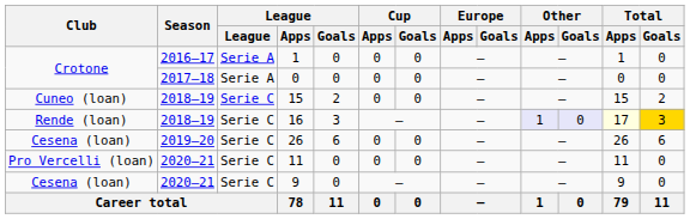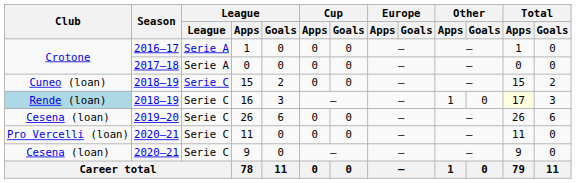16 | Club: no background -> lightblue background
16 | Other / Apps: lavender background -> no background
16 | Other / Goals: lavender background -> no background
16 | Total / Goals: gold background -> no background
